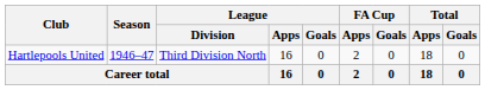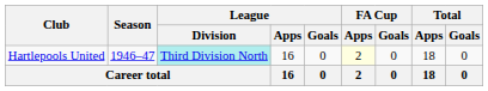Hartlepools United | League / Division: no background -> paleturquoise background
Hartlepools United | FA Cup / Apps: no background -> lightyellow background
